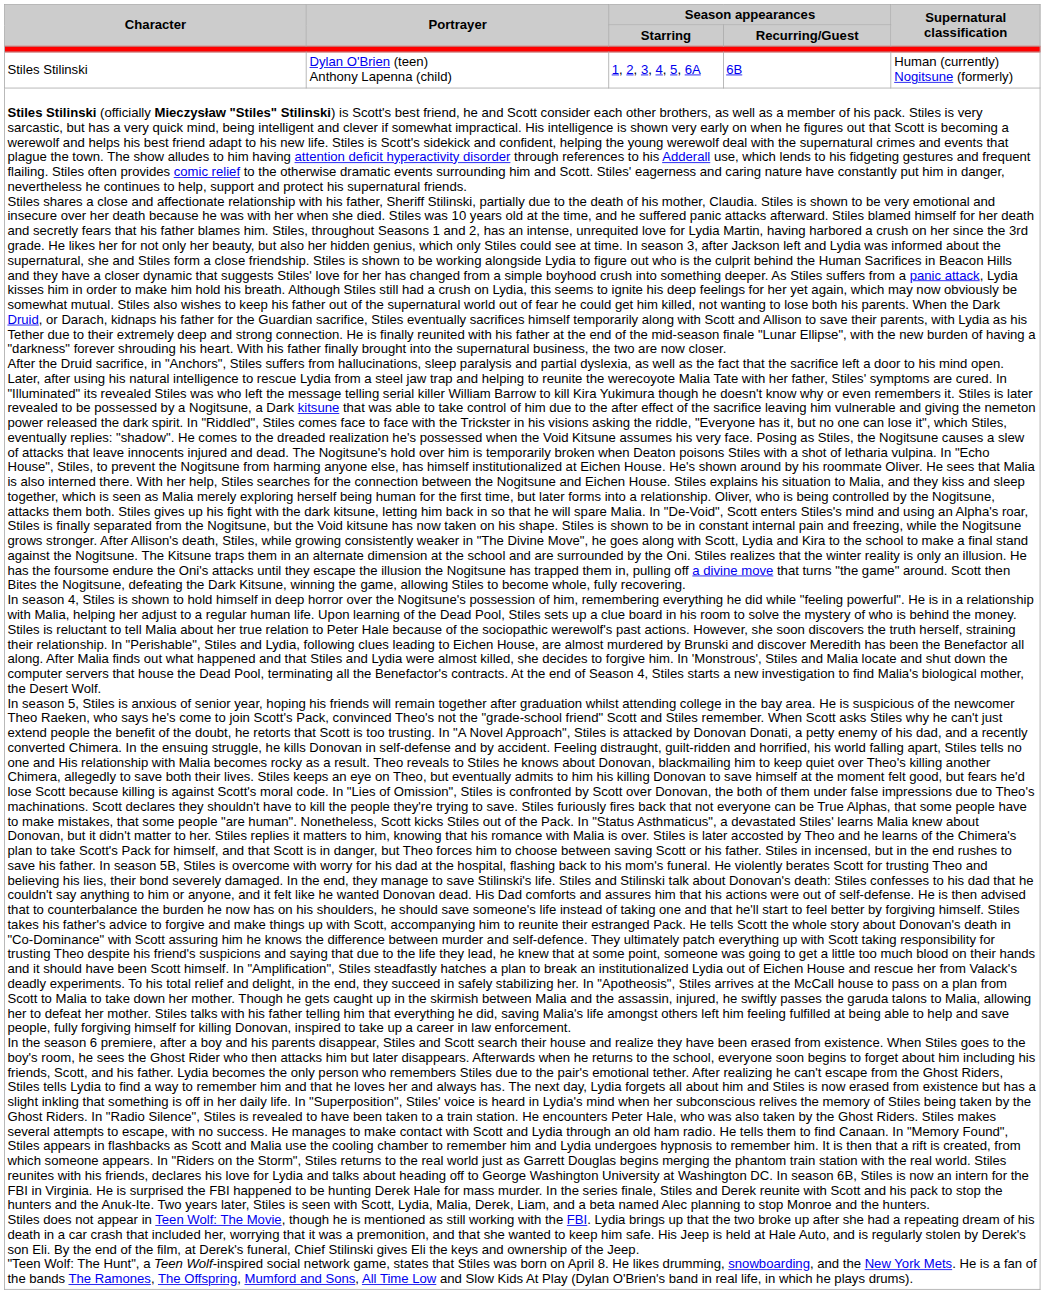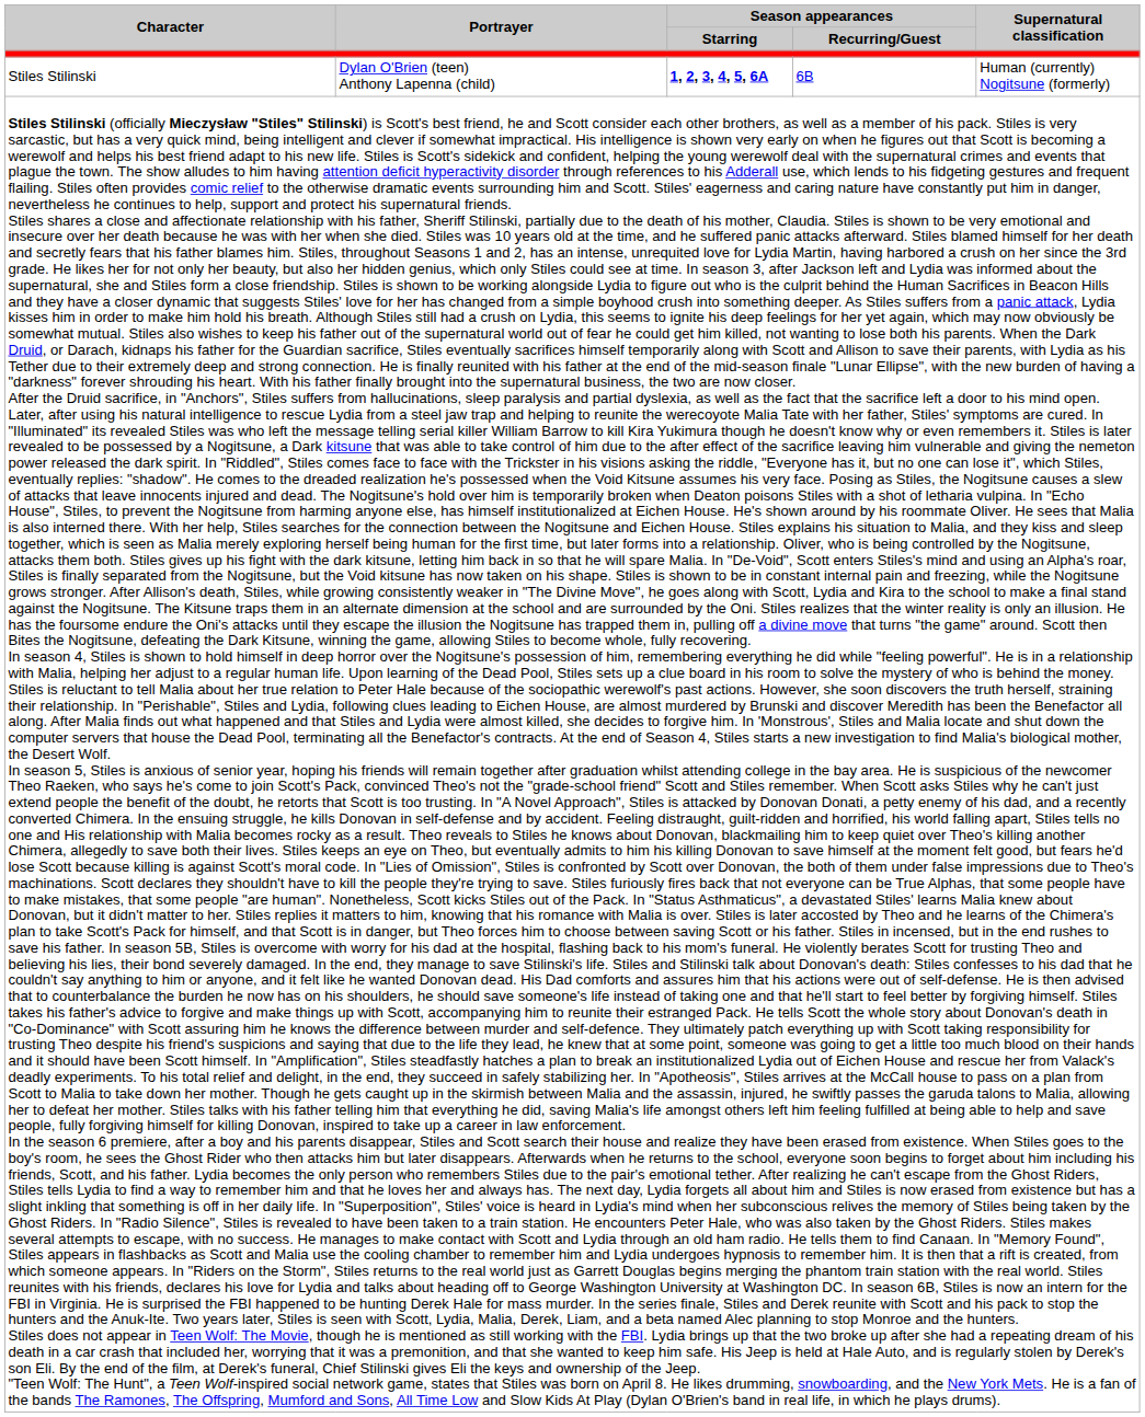Stiles Stilinski | Season appearances / Starring: normal -> bold
